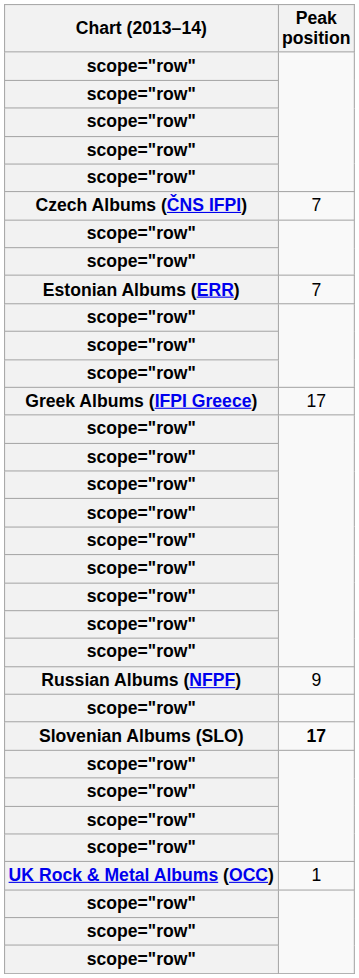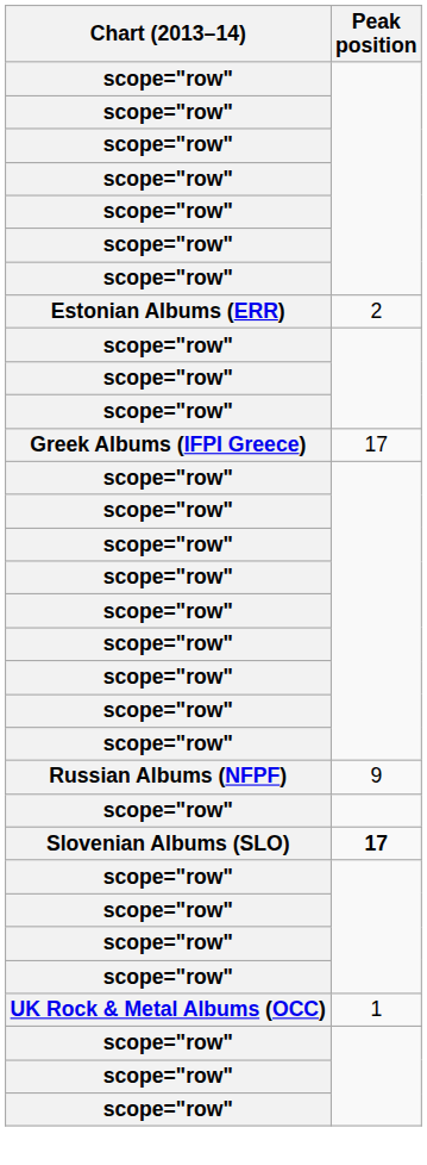- row: Czech Albums (ČNS IFPI) | 7
Estonian Albums (ERR) | Peak position: 7 -> 2
